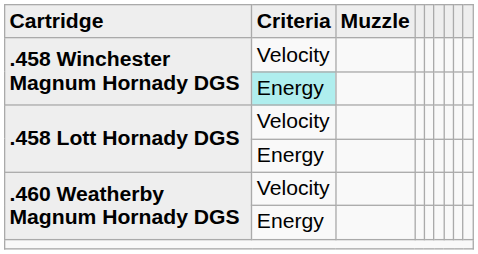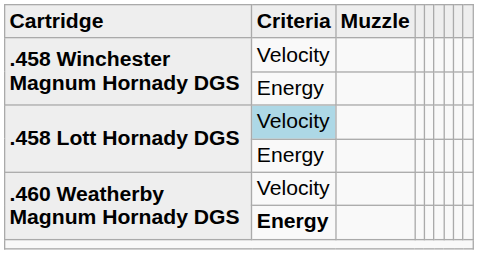.458 Winchester Magnum Hornady DGS / Energy | Criteria: paleturquoise background -> no background
.458 Lott Hornady DGS / Velocity | Criteria: no background -> lightblue background
.460 Weatherby Magnum Hornady DGS / Energy | Criteria: normal -> bold
